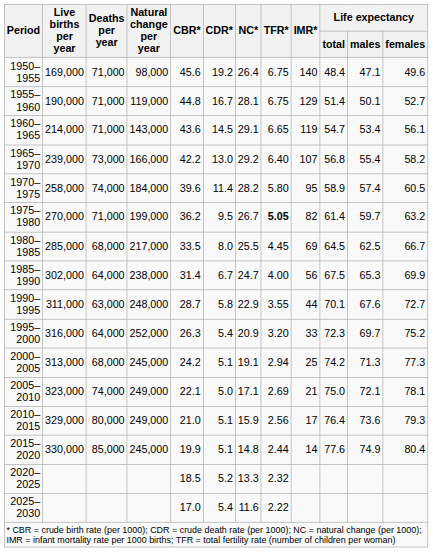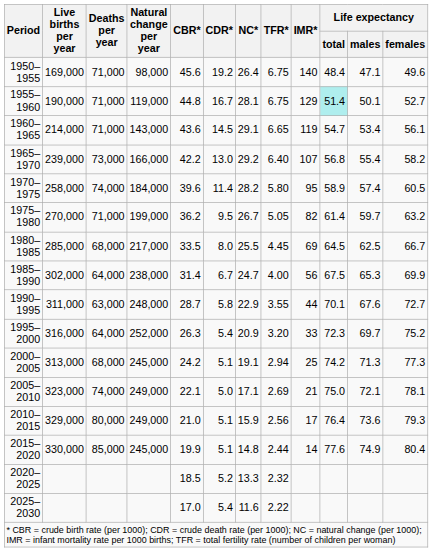1955–1960 | Life expectancy / total: no background -> paleturquoise background
1975–1980 | TFR*: bold -> normal
